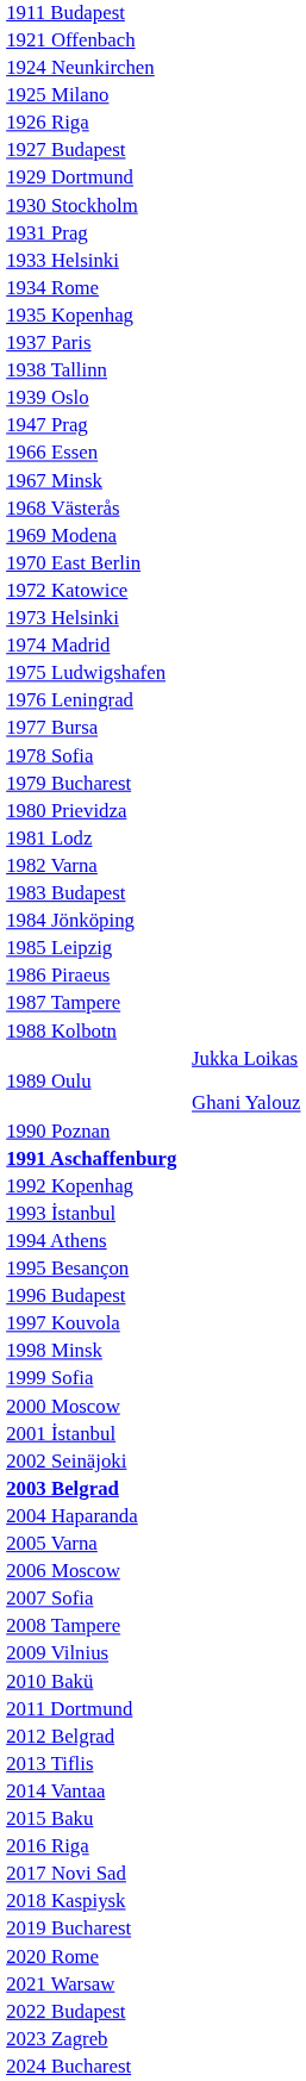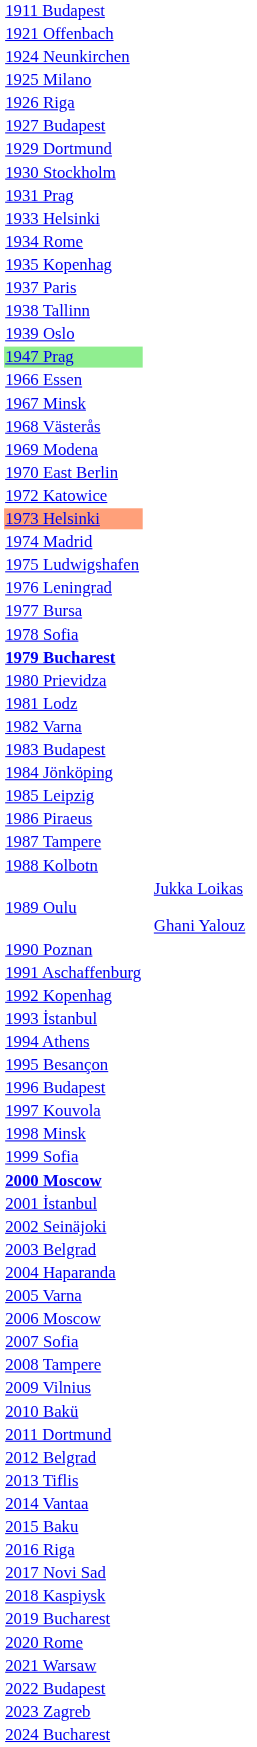1947 Prag | column 1: no background -> lightgreen background
1973 Helsinki | column 1: no background -> lightsalmon background
1979 Bucharest | column 1: normal -> bold
1991 Aschaffenburg | column 1: bold -> normal
2000 Moscow | column 1: normal -> bold
2003 Belgrad | column 1: bold -> normal
